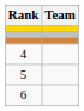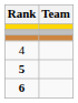row 6 | Rank: normal -> bold
row 7 | Rank: normal -> bold
